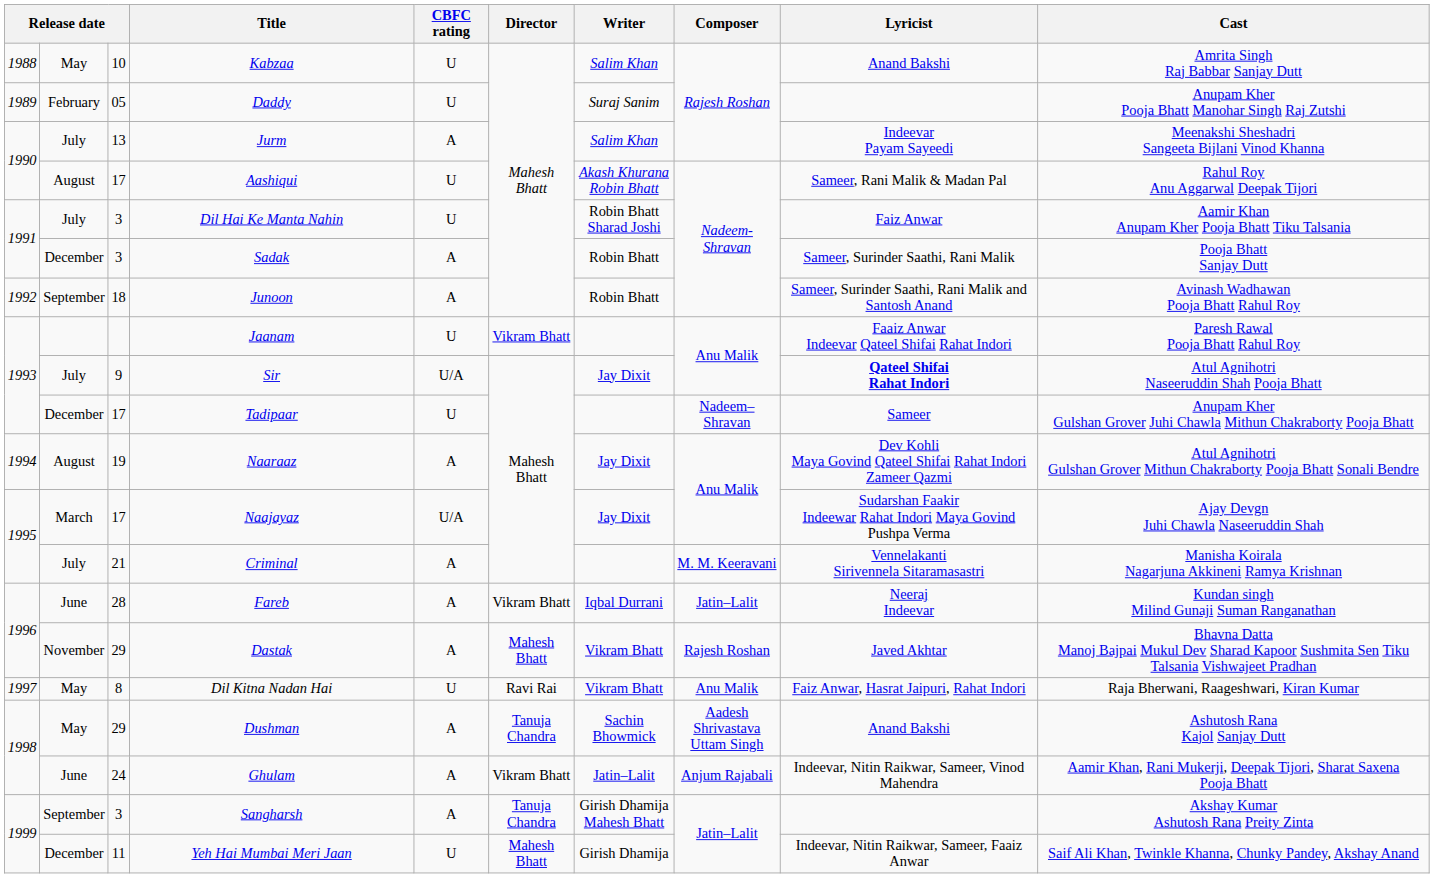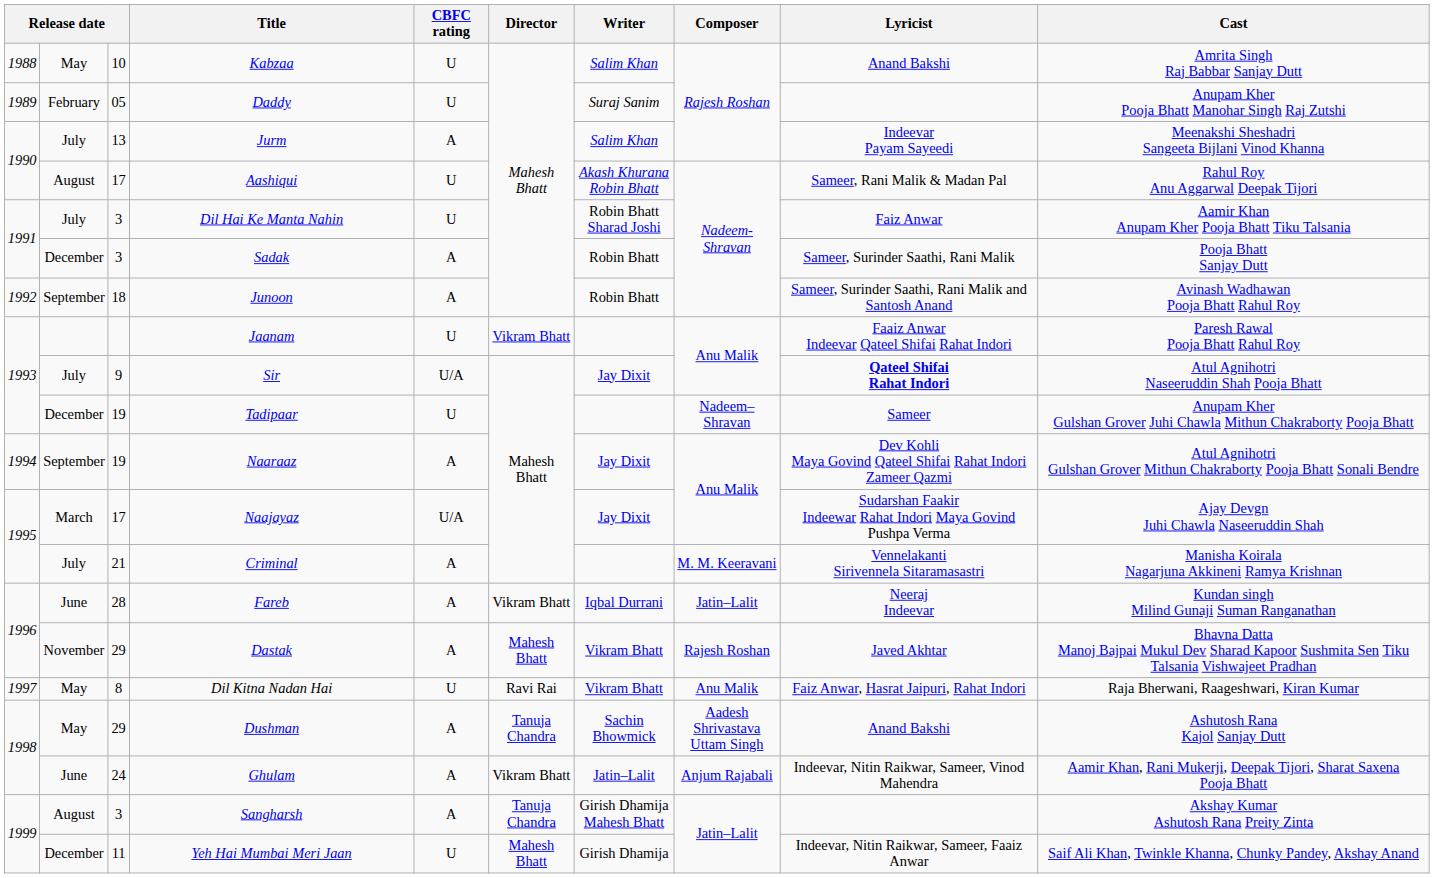Tadipaar | column 3: 17 -> 19
Naaraaz | column 2: August -> September
Sangharsh | column 2: September -> August
